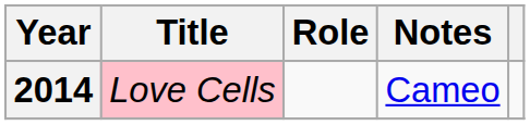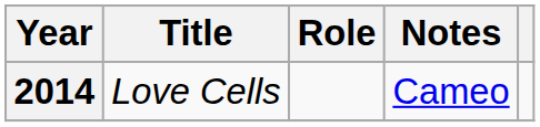2014 | Title: pink background -> no background
